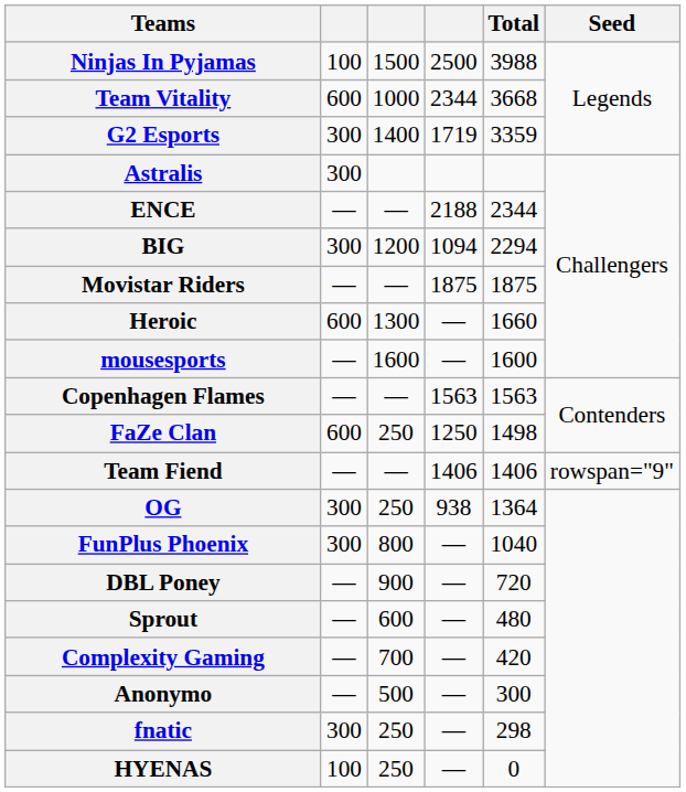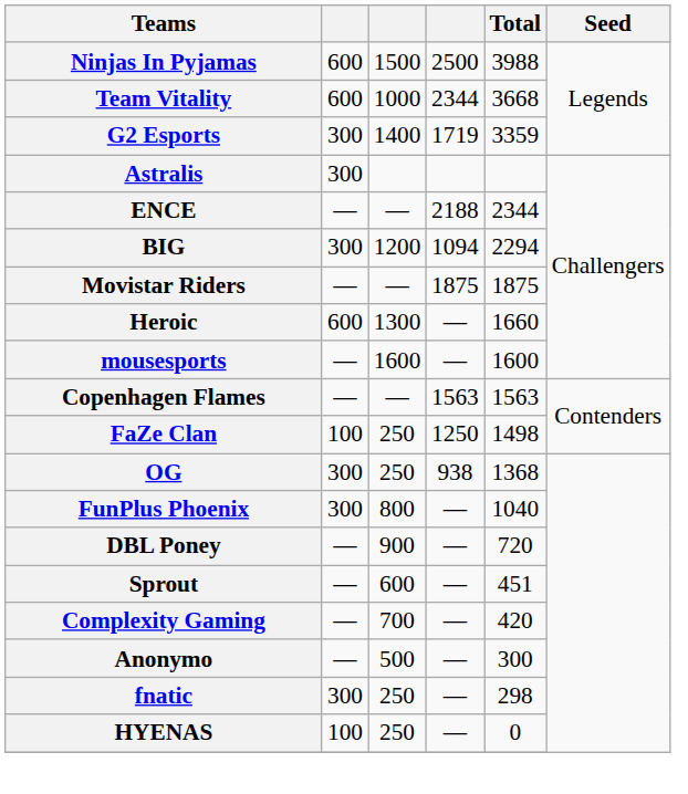Ninjas In Pyjamas | column 2: 100 -> 600
FaZe Clan | column 2: 600 -> 100
- row: Team Fiend | — | — | 1406 | 1406 | rowspan="9"
OG | Total: 1364 -> 1368
Sprout | Total: 480 -> 451
